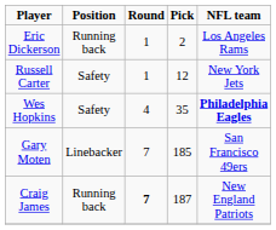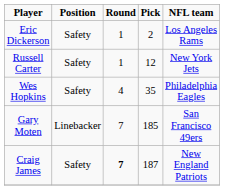Eric Dickerson | Position: Running back -> Safety
Wes Hopkins | NFL team: bold -> normal
Craig James | Position: Running back -> Safety
